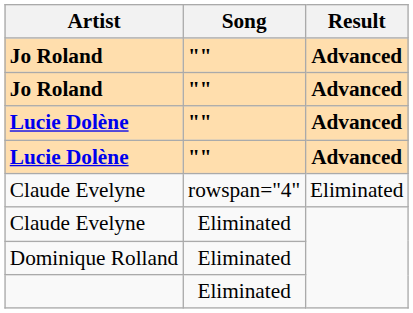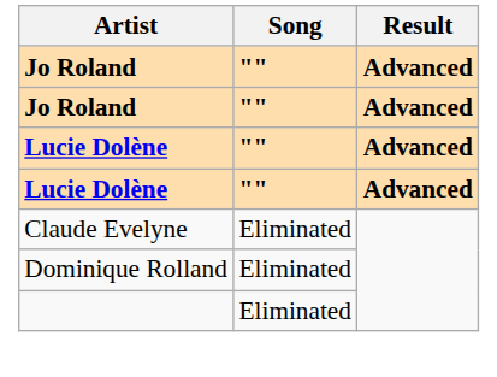- row: Claude Evelyne | rowspan="4" | Eliminated
